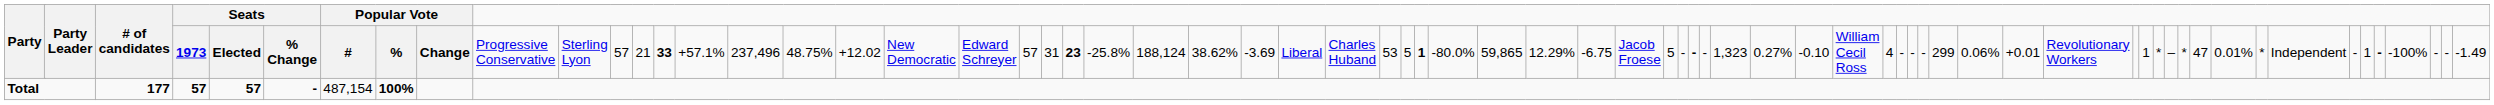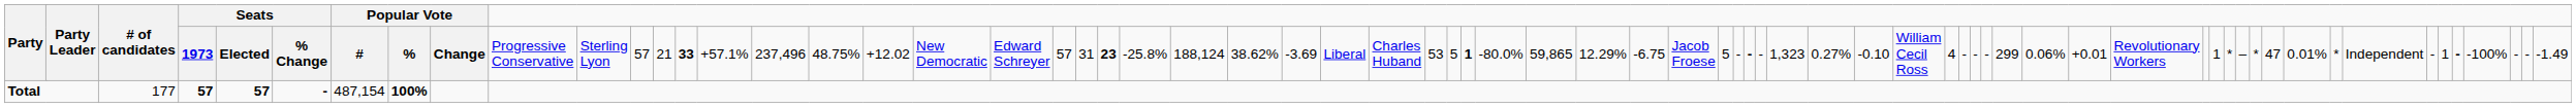row 3 | # of candidates: bold -> normal
